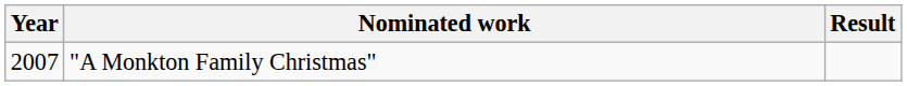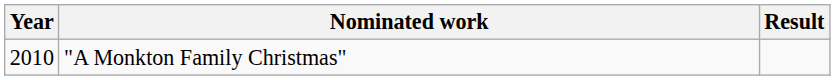"A Monkton Family Christmas" | Year: 2007 -> 2010
